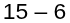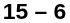row 1 | column 1: normal -> bold
